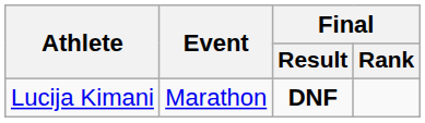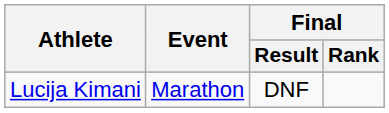Lucija Kimani | Final / Result: bold -> normal
